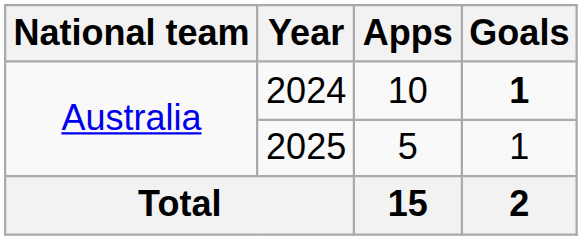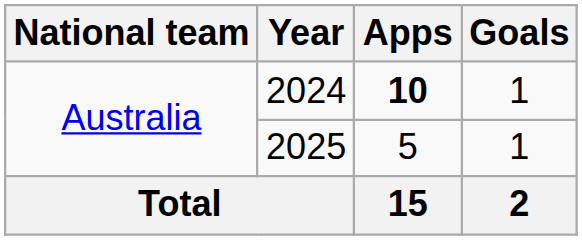2024 | Apps: normal -> bold
2024 | Goals: bold -> normal
